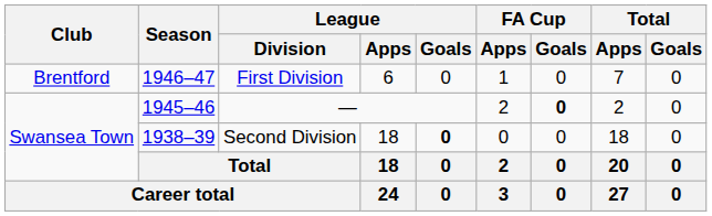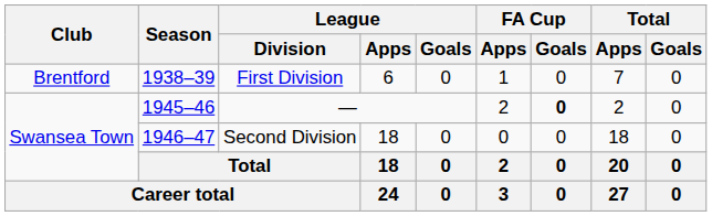First Division | Season: 1946–47 -> 1938–39
Second Division | Season: 1938–39 -> 1946–47
Second Division | League / Goals: bold -> normal
